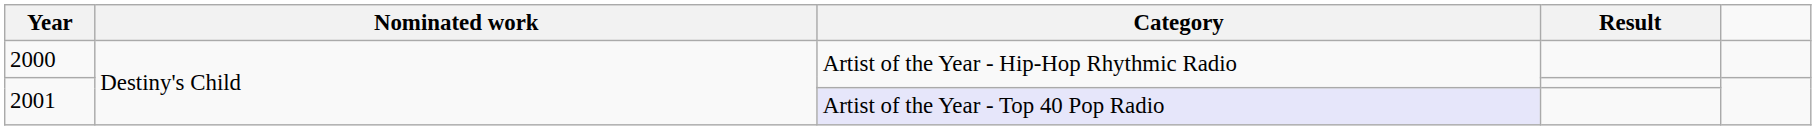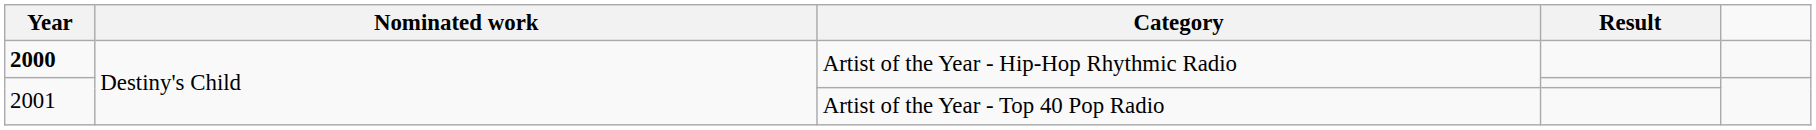2000 | Year: normal -> bold
2001 / Artist of the Year - Top 40 Pop Radio | Category: lavender background -> no background
